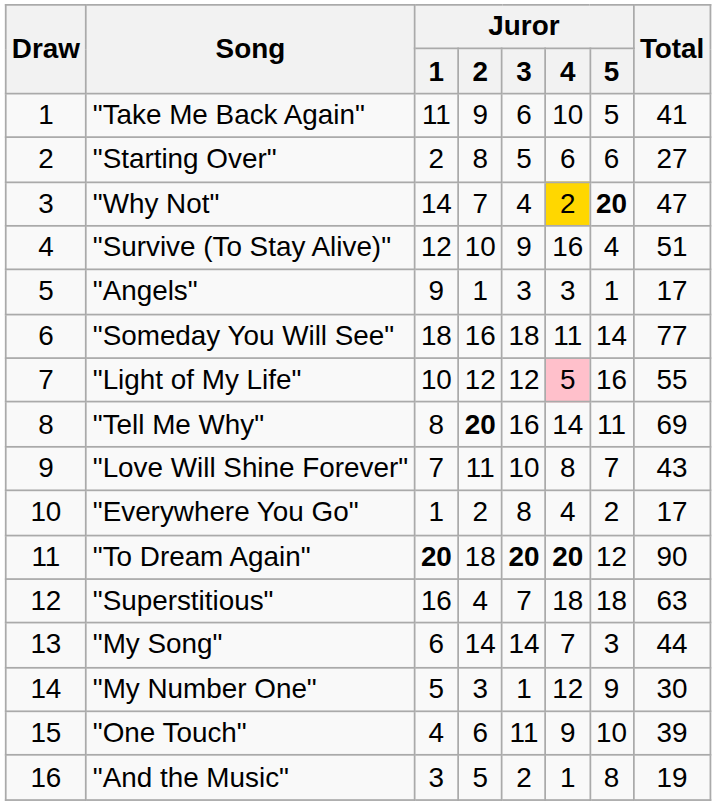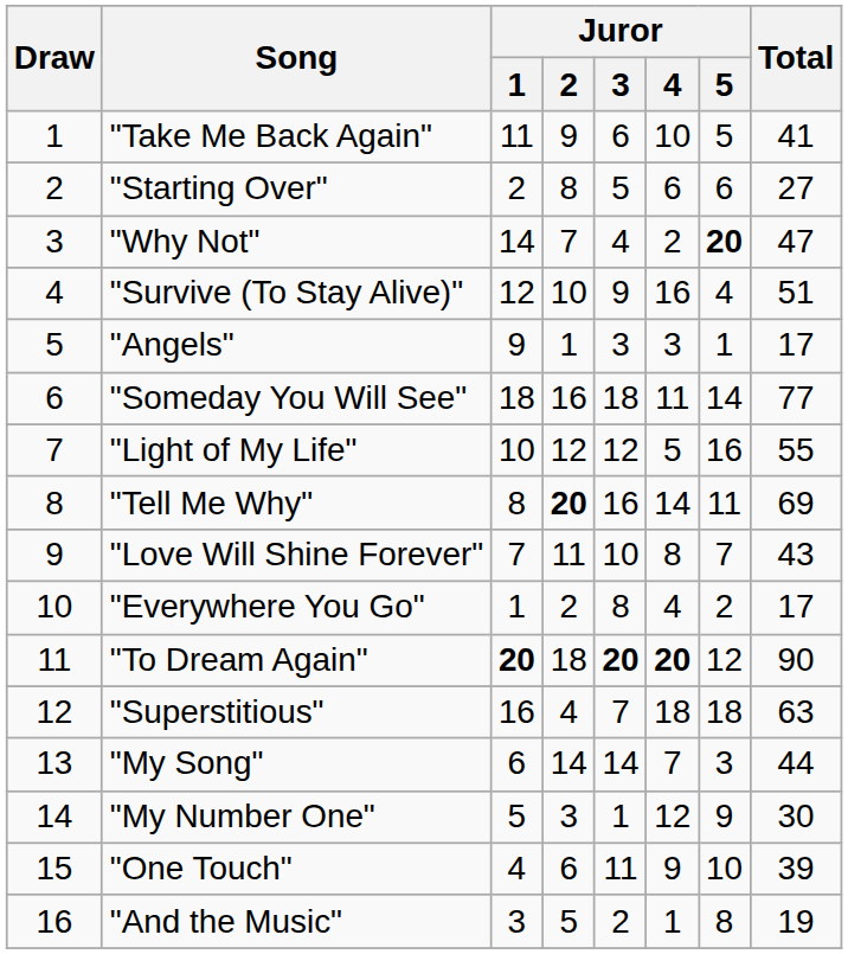"Why Not" | Juror / 4: gold background -> no background
"Light of My Life" | Juror / 4: pink background -> no background
